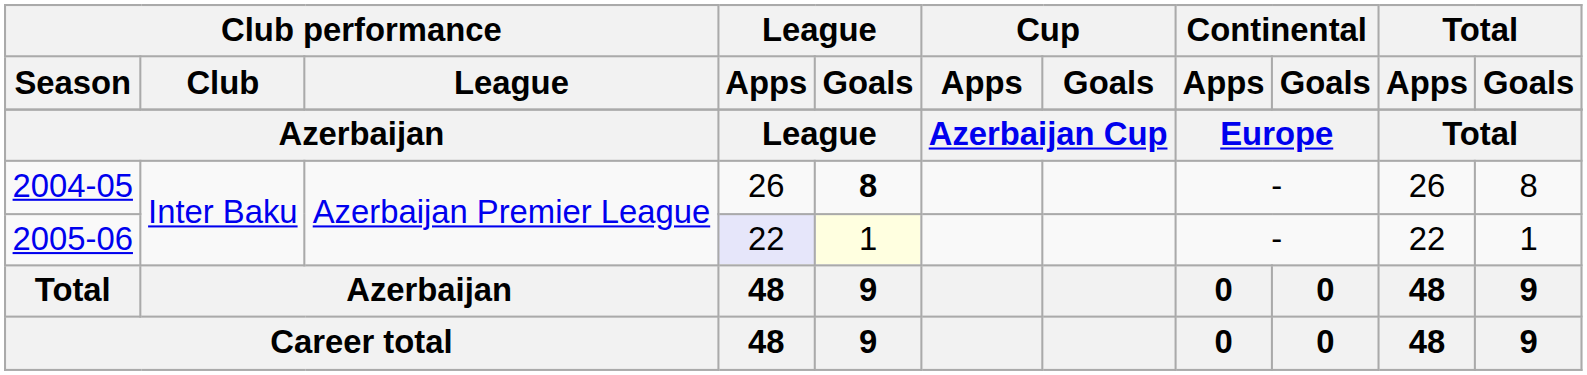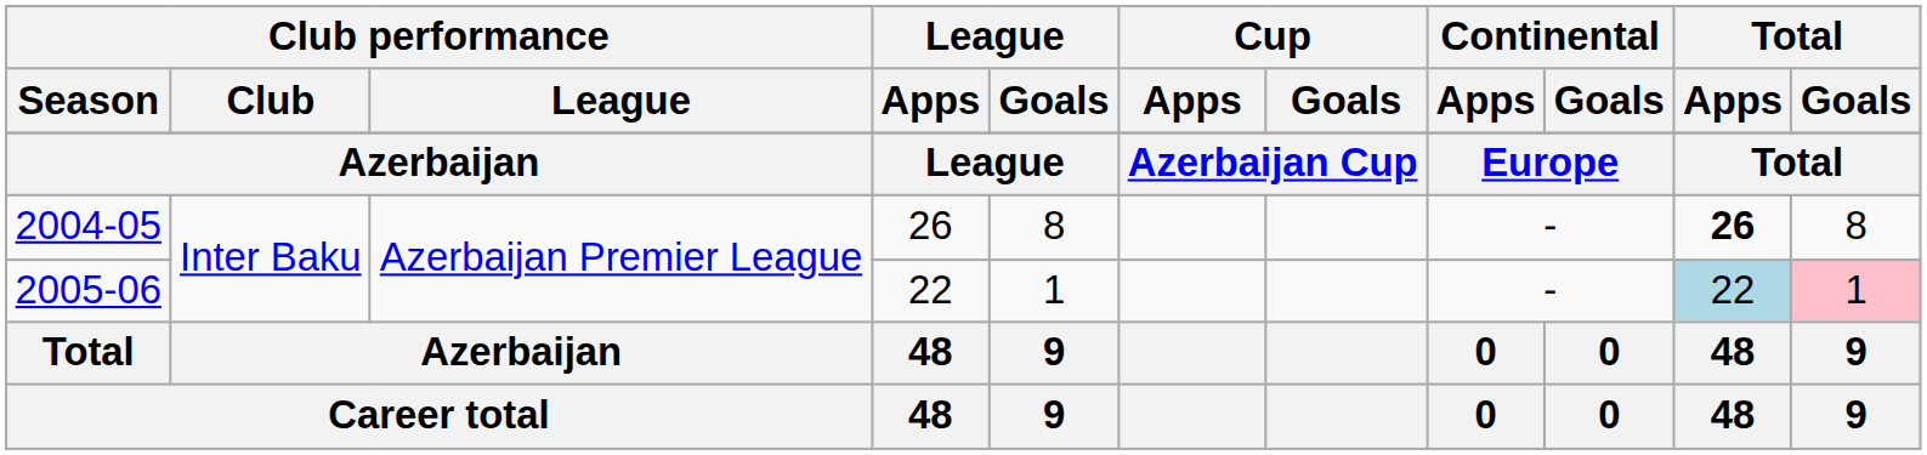2004-05 | League / Goals: bold -> normal
2004-05 | Total / Apps: normal -> bold
2005-06 | League / Apps: lavender background -> no background
2005-06 | League / Goals: lightyellow background -> no background
2005-06 | Total / Apps: no background -> lightblue background
2005-06 | Total / Goals: no background -> pink background
